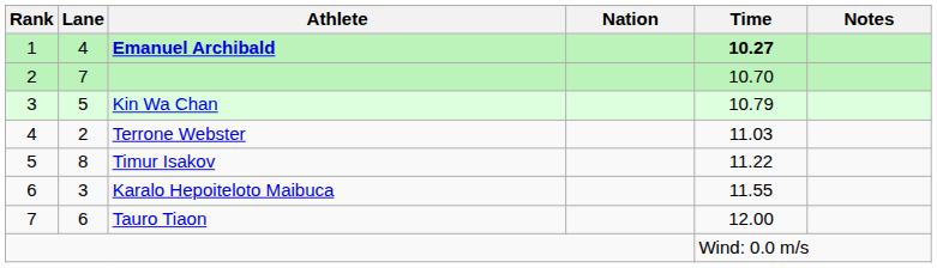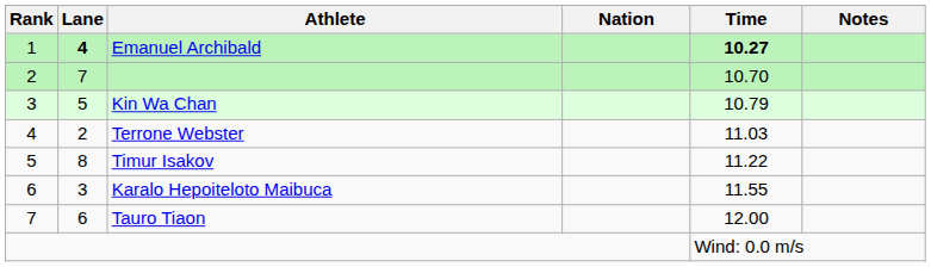1 | Lane: normal -> bold
1 | Athlete: bold -> normal
